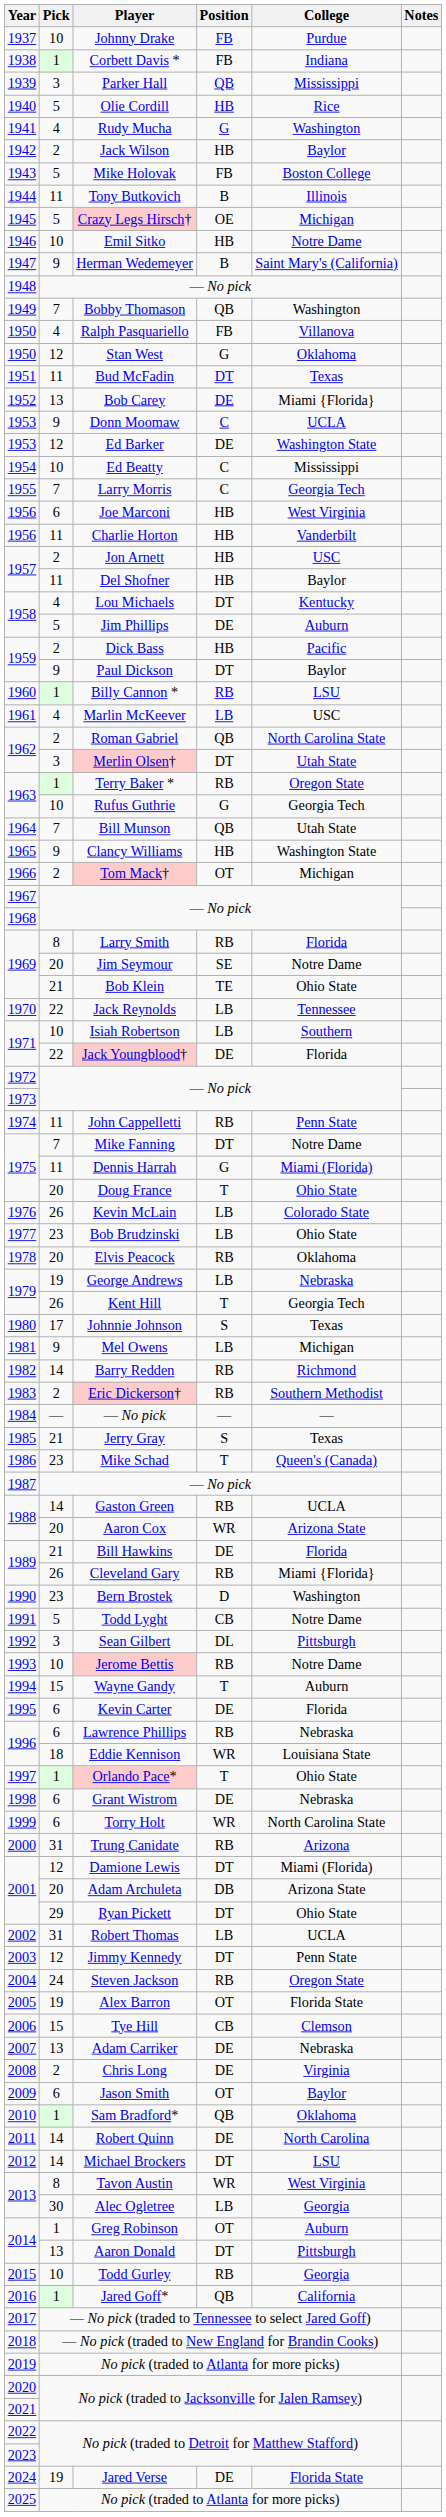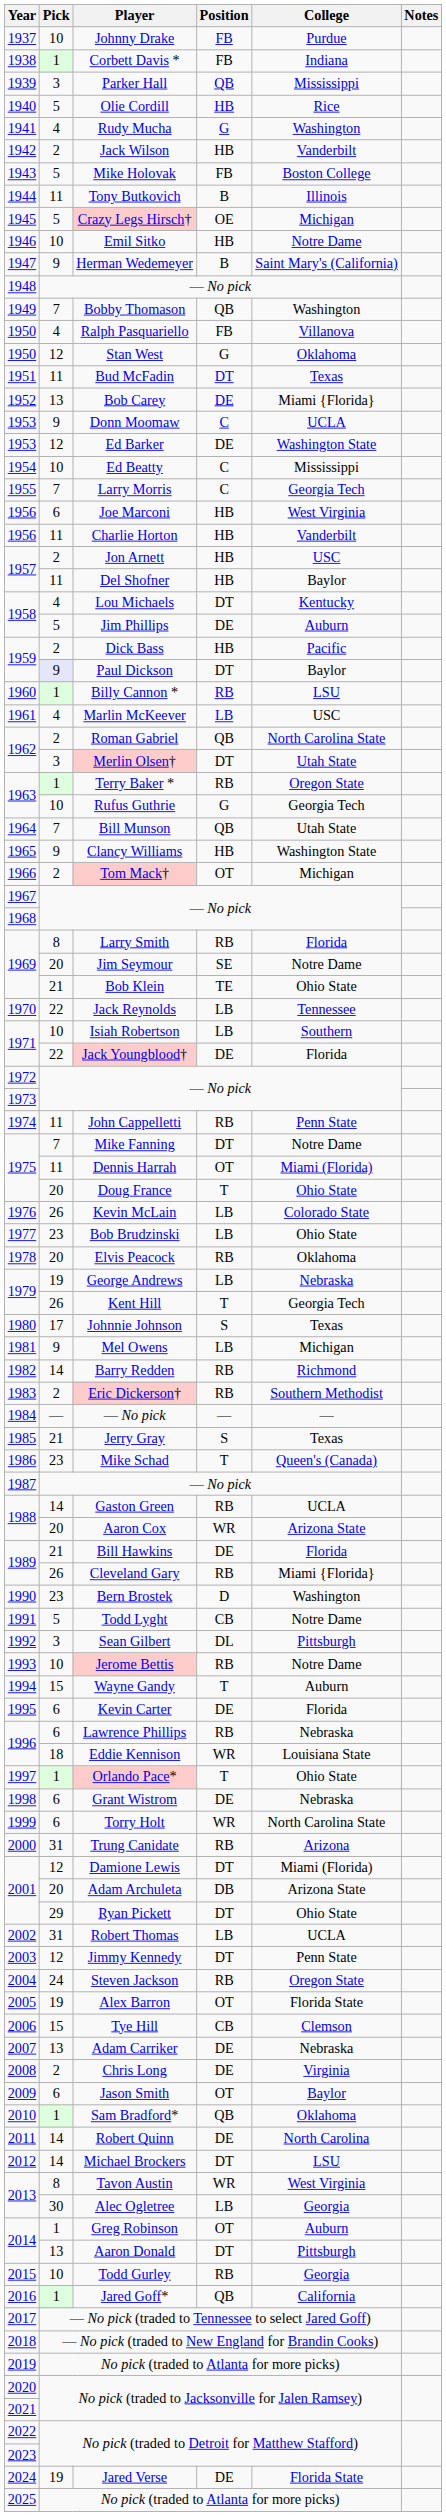Jack Wilson | College: Baylor -> Vanderbilt
Paul Dickson | Pick: no background -> lavender background
Dennis Harrah | Position: G -> OT
